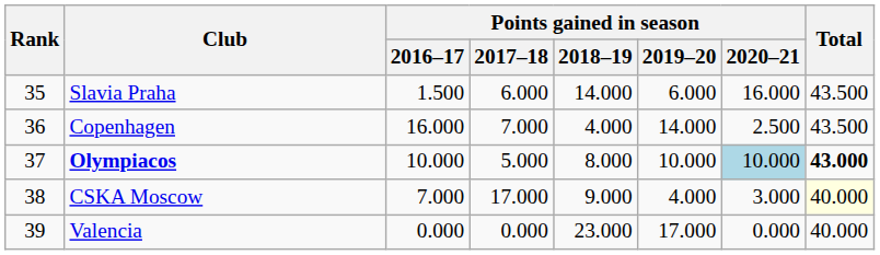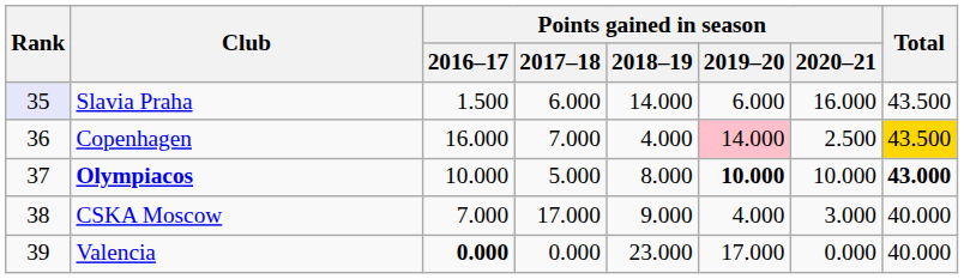Slavia Praha | Rank: no background -> lavender background
Copenhagen | Points gained in season / 2019–20: no background -> pink background
Copenhagen | Total: no background -> gold background
Olympiacos | Points gained in season / 2019–20: normal -> bold
Olympiacos | Points gained in season / 2020–21: lightblue background -> no background
CSKA Moscow | Total: lightyellow background -> no background
Valencia | Points gained in season / 2016–17: normal -> bold
